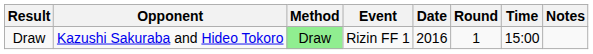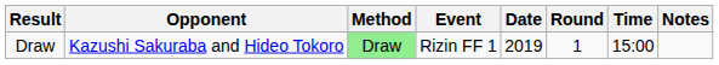row 2 | Date: 2016 -> 2019
